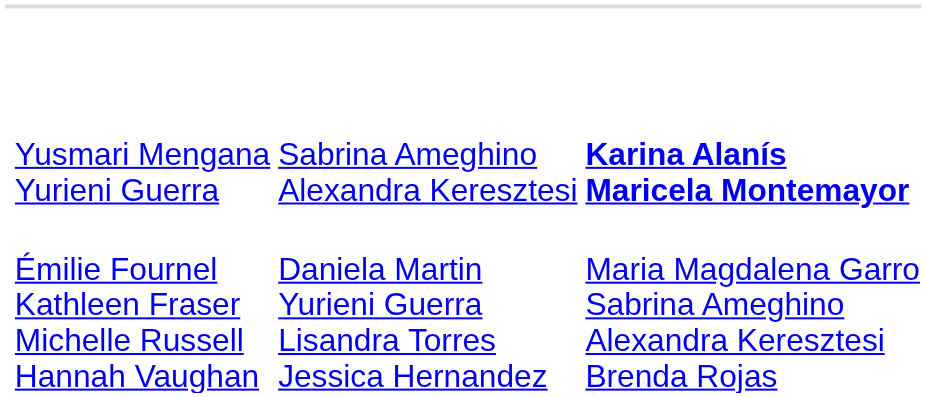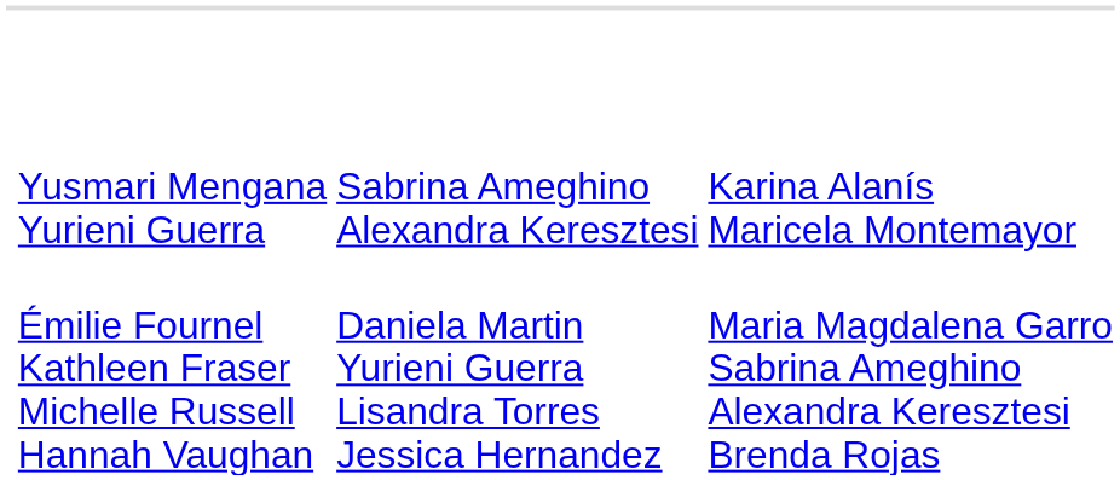Yusmari Mengana Yurieni Guerra | column 3: bold -> normal
